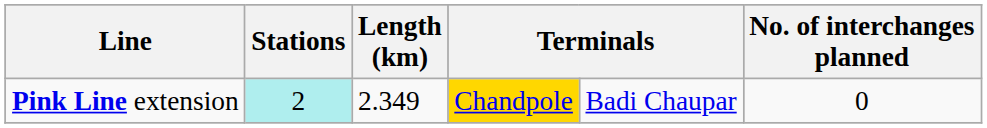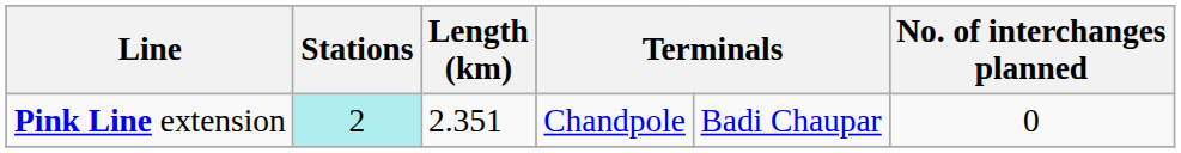Pink Line extension | Length (km): 2.349 -> 2.351
Pink Line extension | column 4: gold background -> no background
